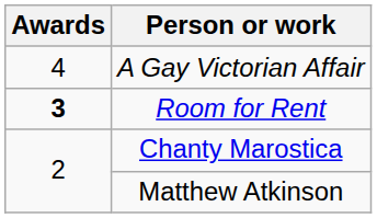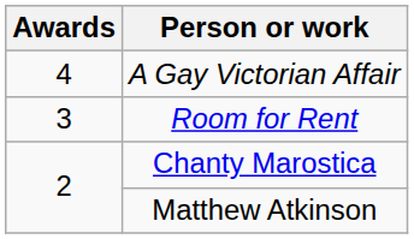Room for Rent | Awards: bold -> normal
